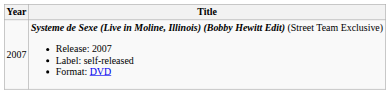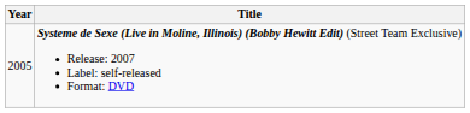row 2 | Year: 2007 -> 2005
